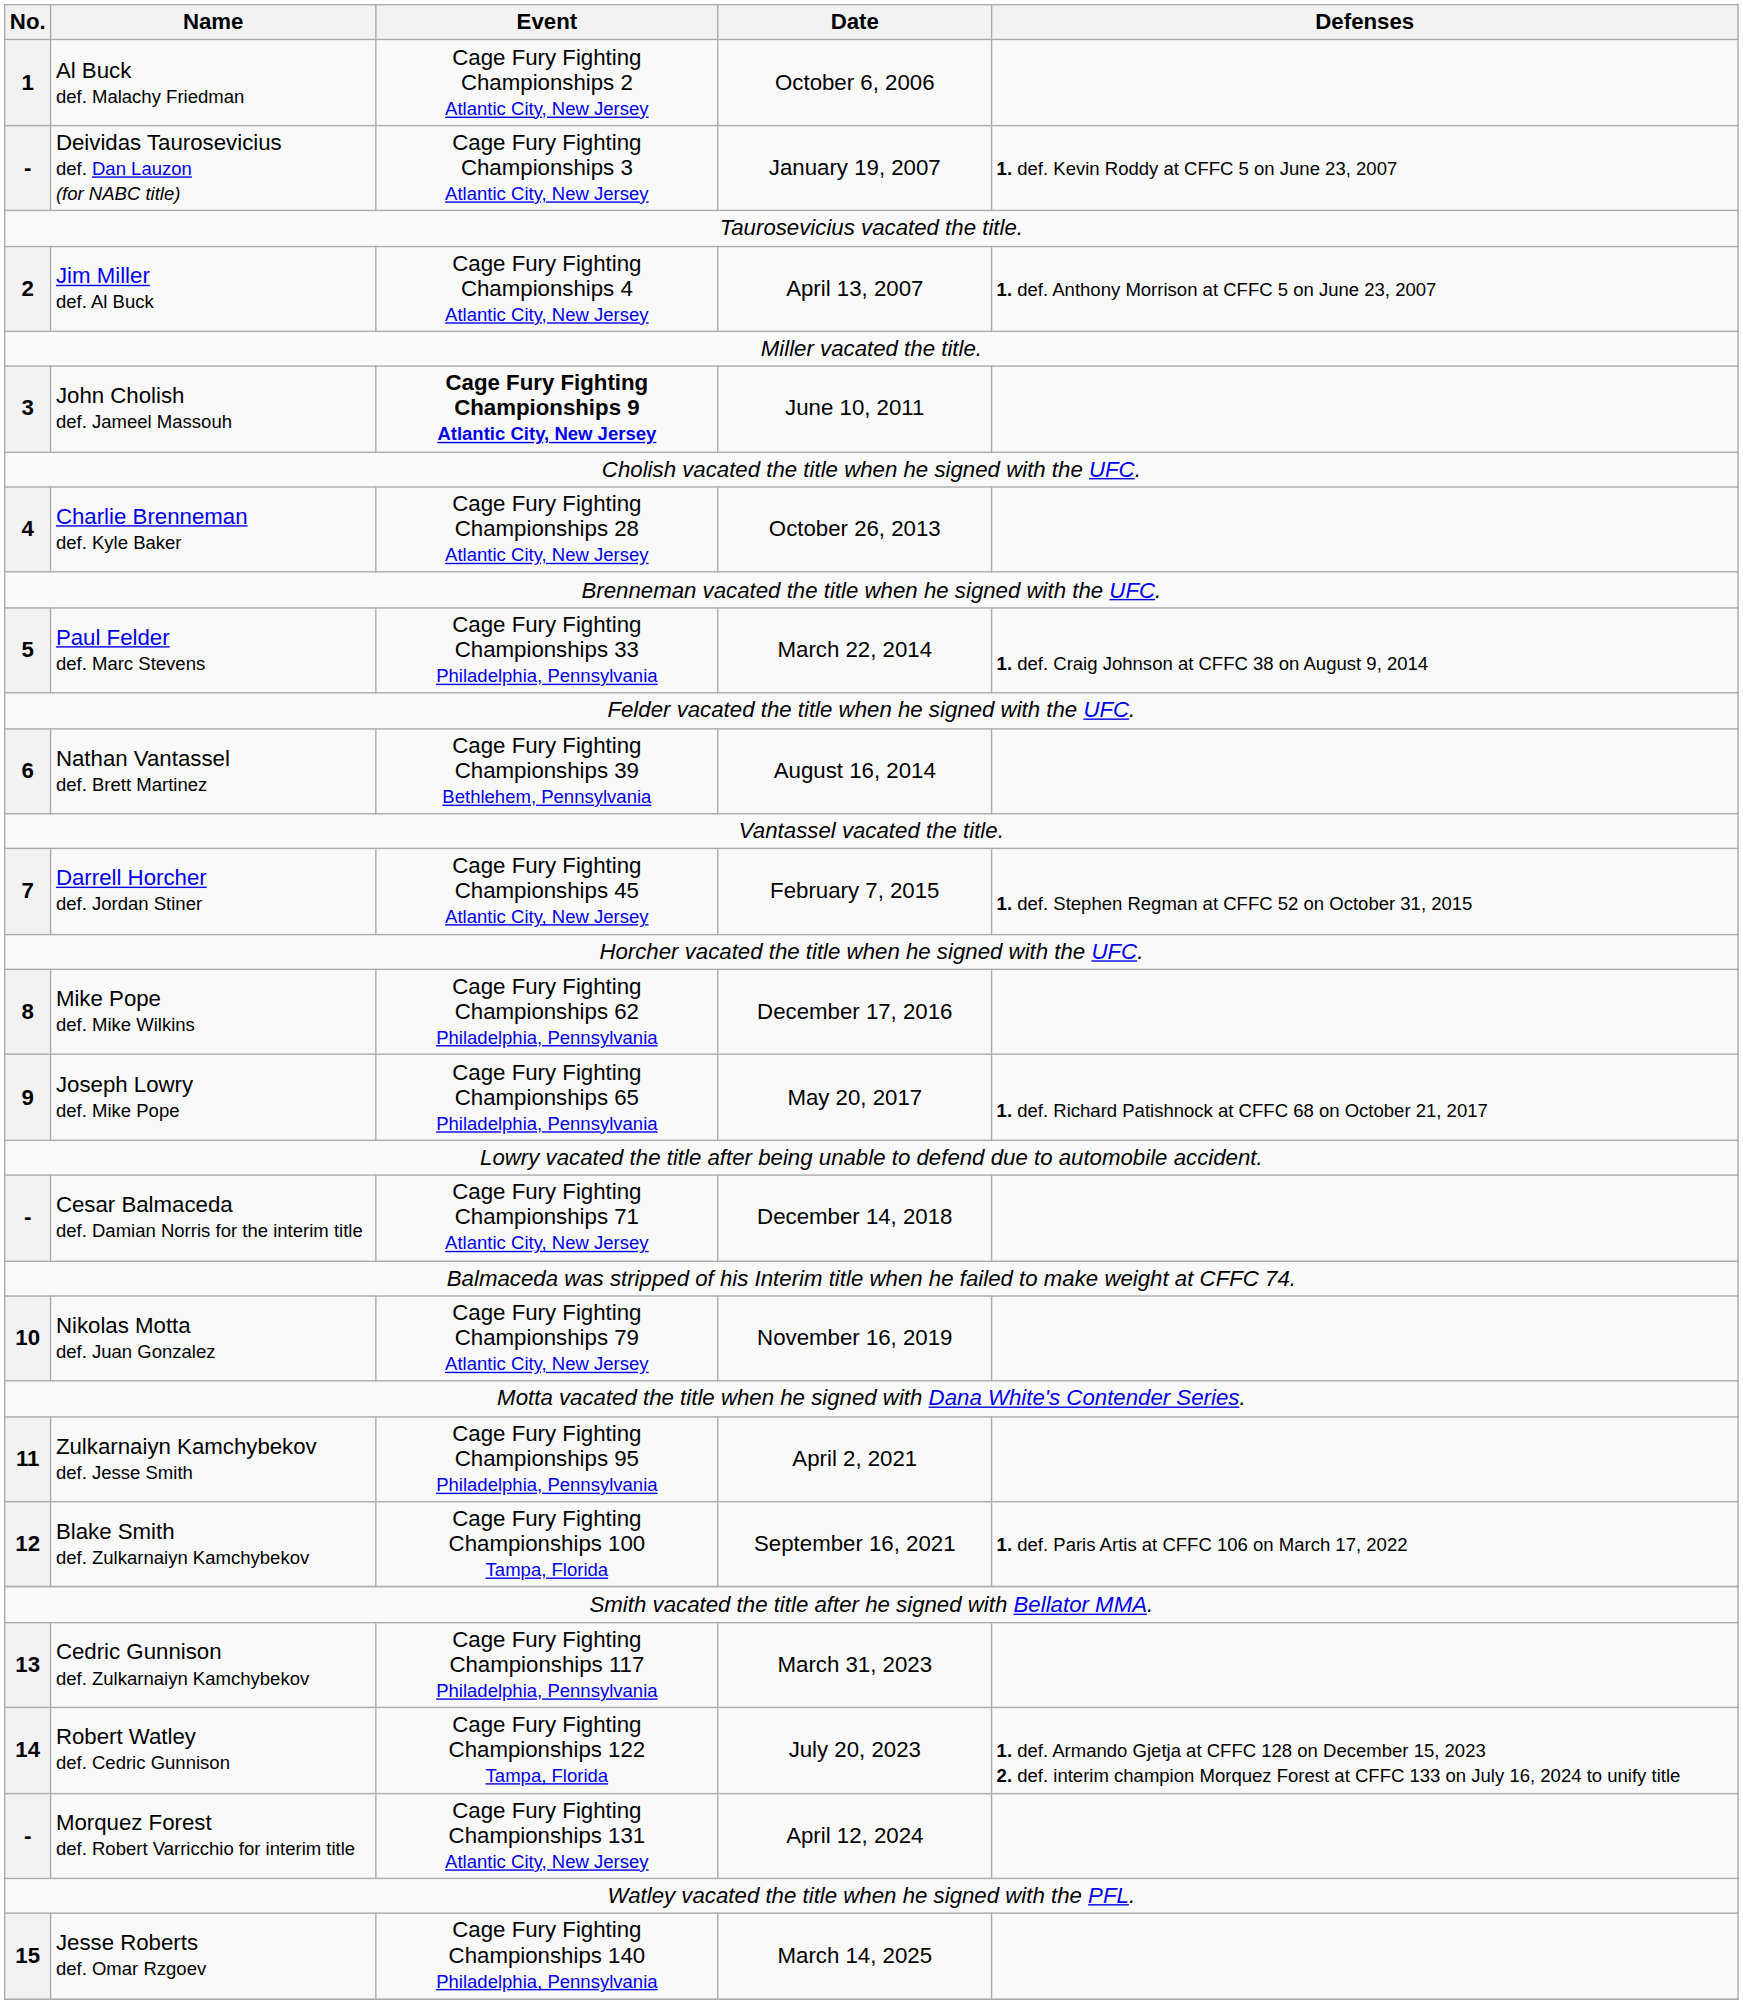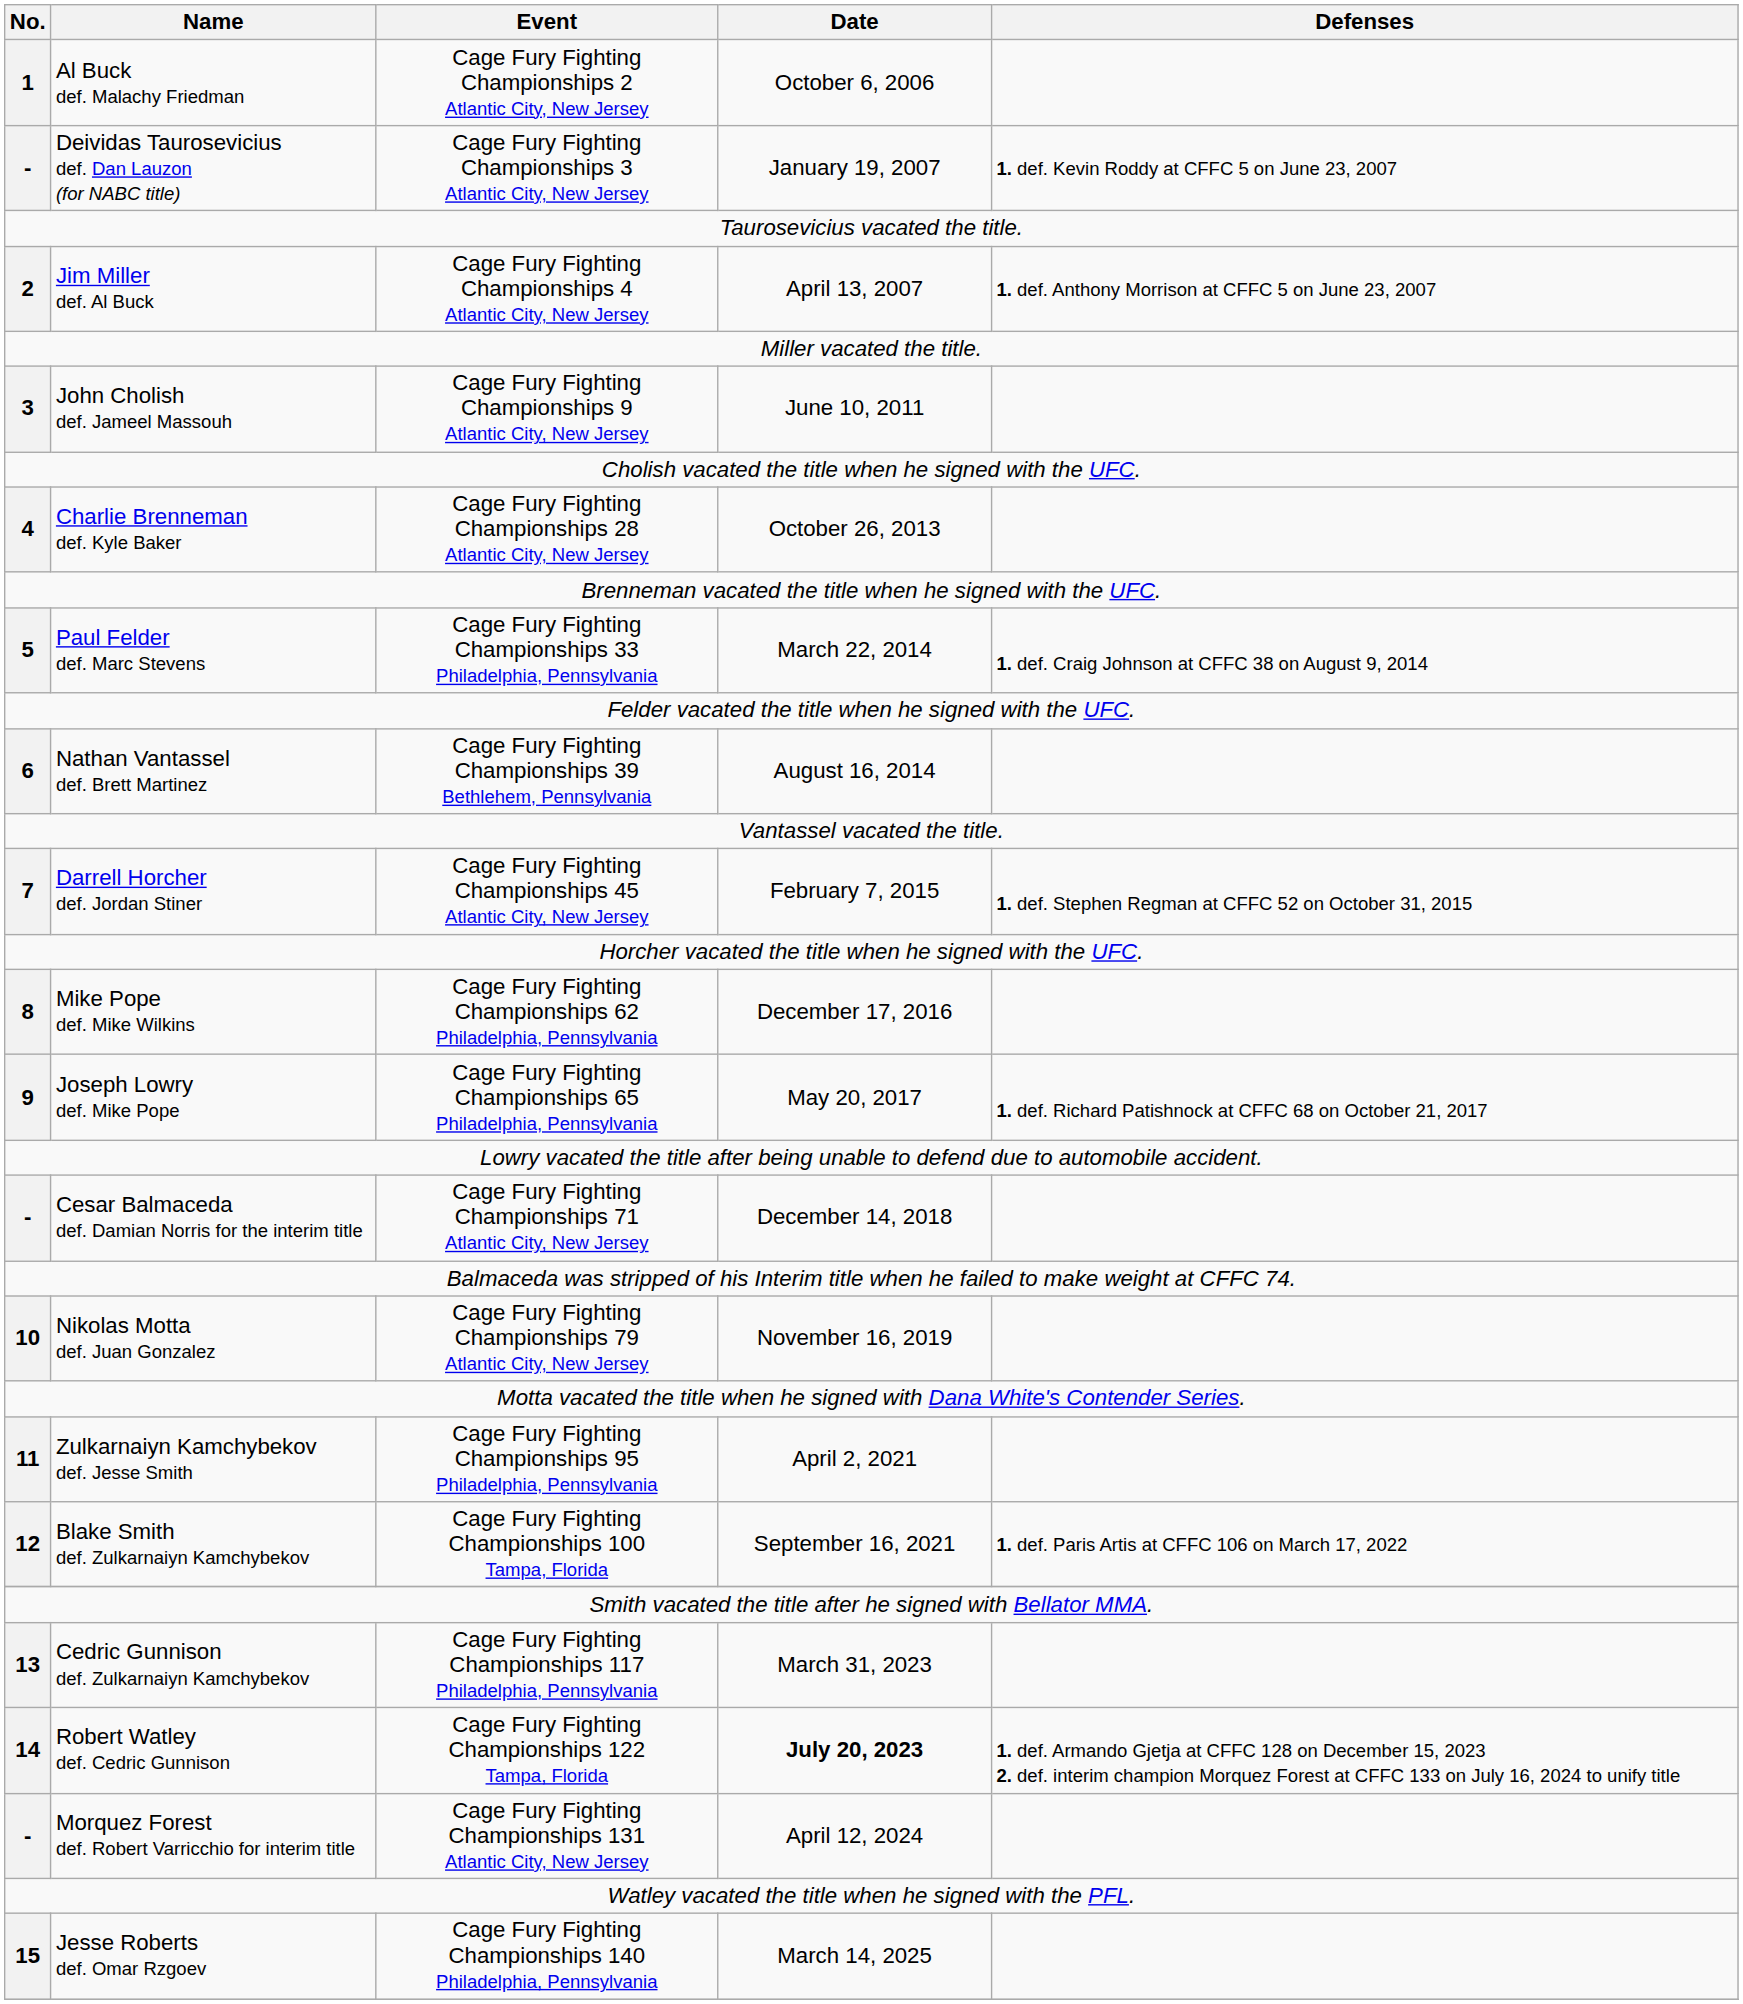John Cholish def. Jameel Massouh | Event: bold -> normal
Robert Watley def. Cedric Gunnison | Date: normal -> bold
